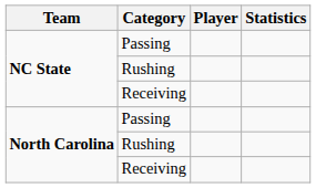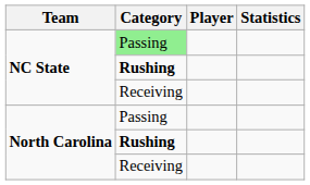NC State / Passing | Category: no background -> lightgreen background
NC State / Rushing | Category: normal -> bold
North Carolina / Rushing | Category: normal -> bold
